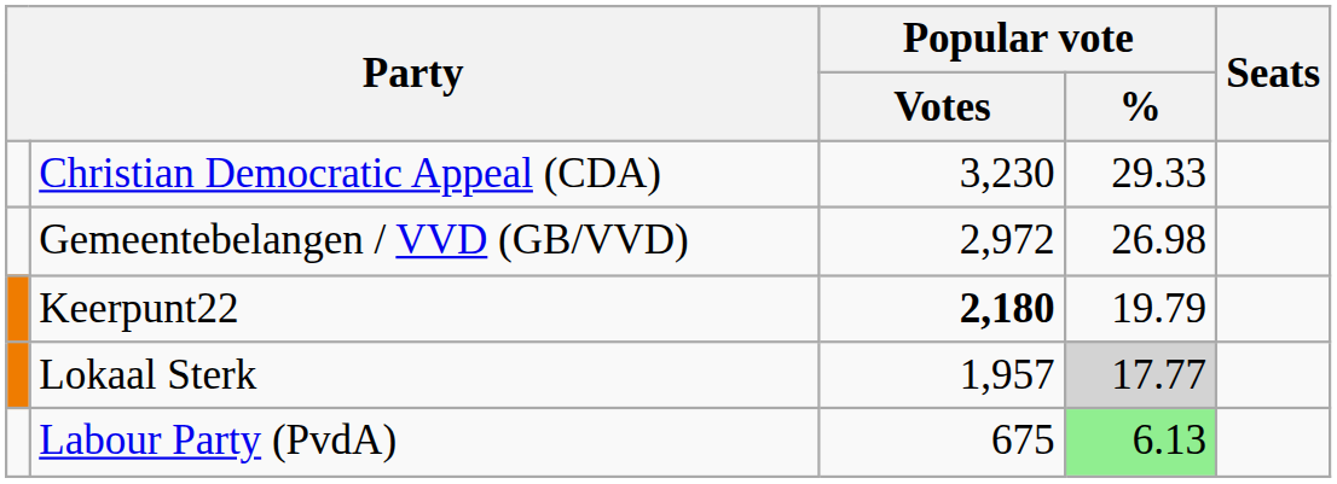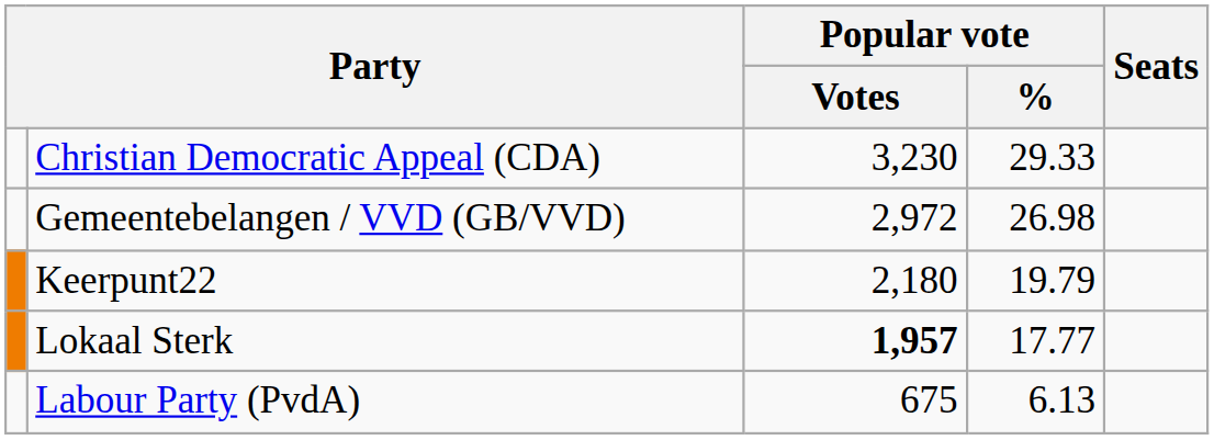Keerpunt22 | Popular vote / Votes: bold -> normal
Lokaal Sterk | Popular vote / Votes: normal -> bold
Lokaal Sterk | Popular vote / %: lightgrey background -> no background
Labour Party (PvdA) | Popular vote / %: lightgreen background -> no background
